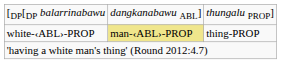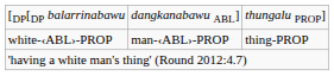white-‹ABL›-PROP | column 2: khaki background -> no background
